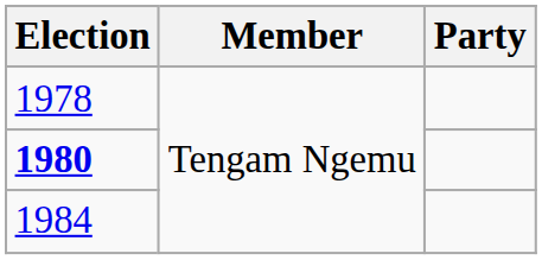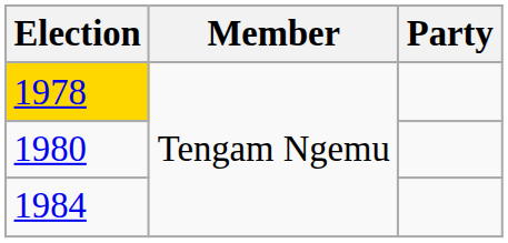1978 | Election: no background -> gold background
1980 | Election: bold -> normal
